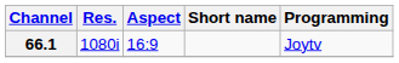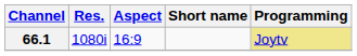66.1 | Programming: no background -> khaki background
